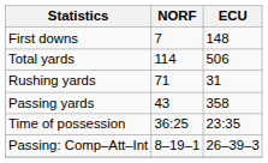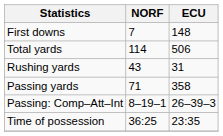Rushing yards | NORF: 71 -> 43
Passing yards | NORF: 43 -> 71
rows swapped: Passing: Comp–Att–Int <-> Time of possession
